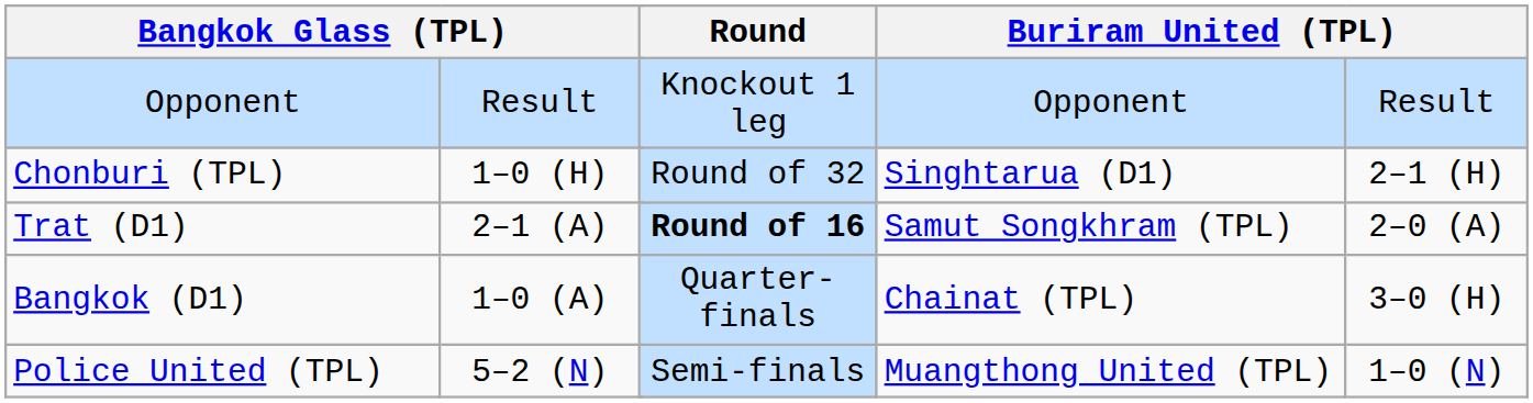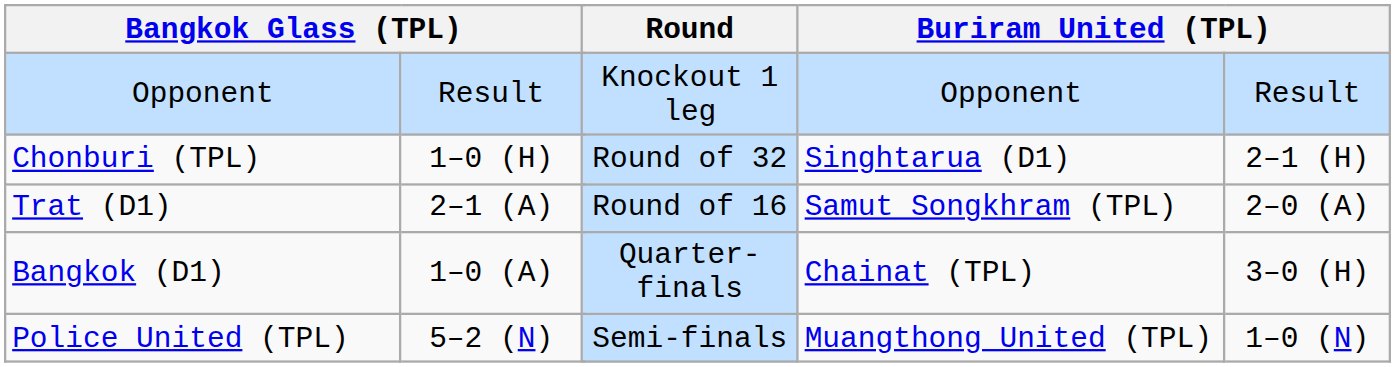Trat (D1) | Round: bold -> normal
